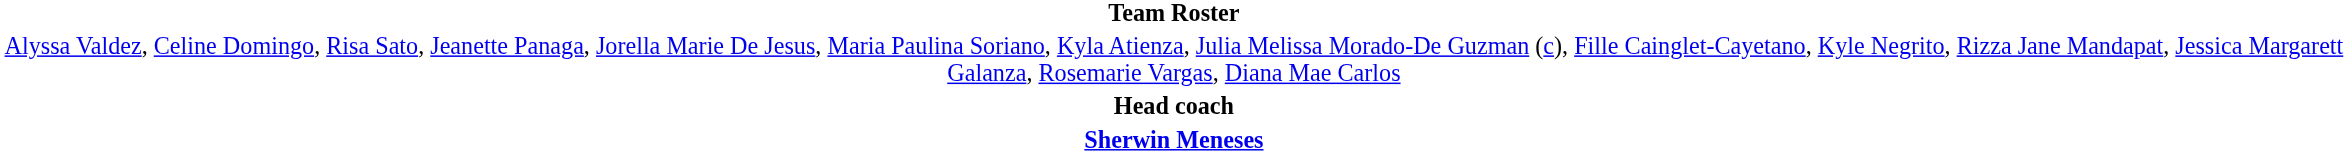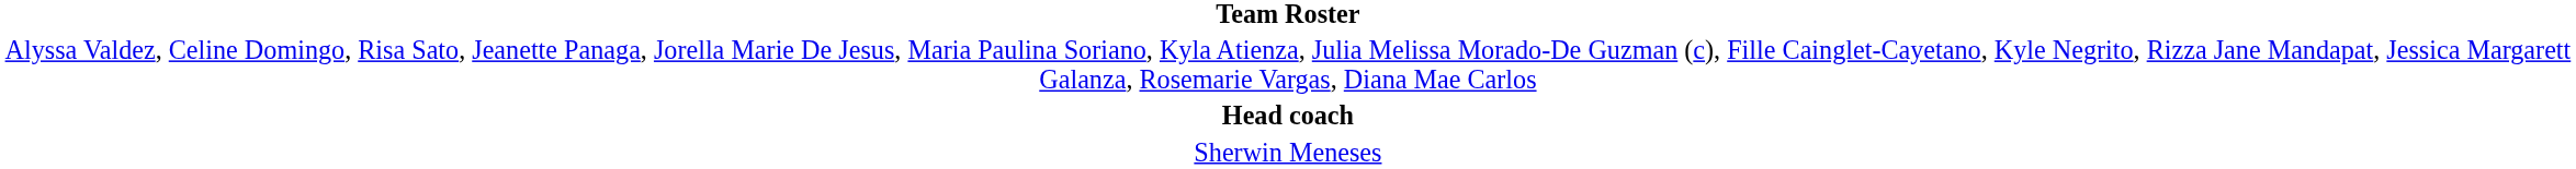row 4 | column 1: bold -> normal
